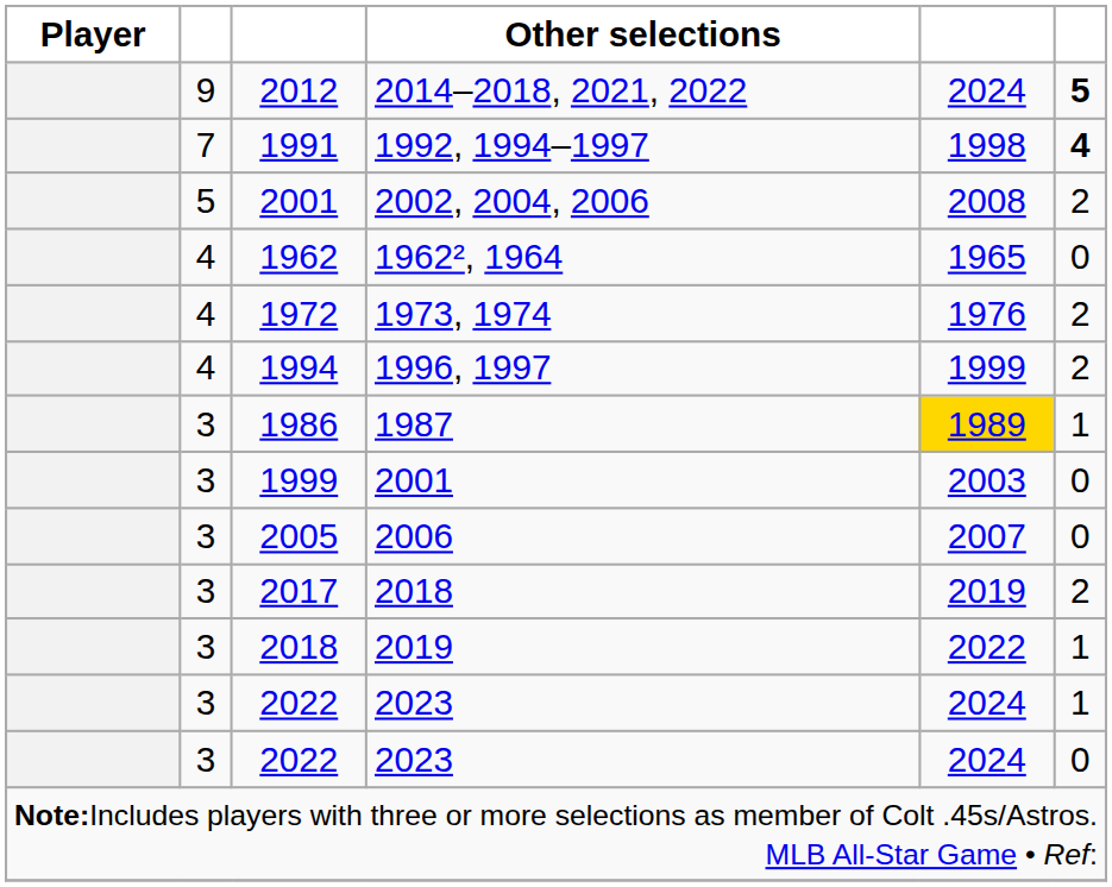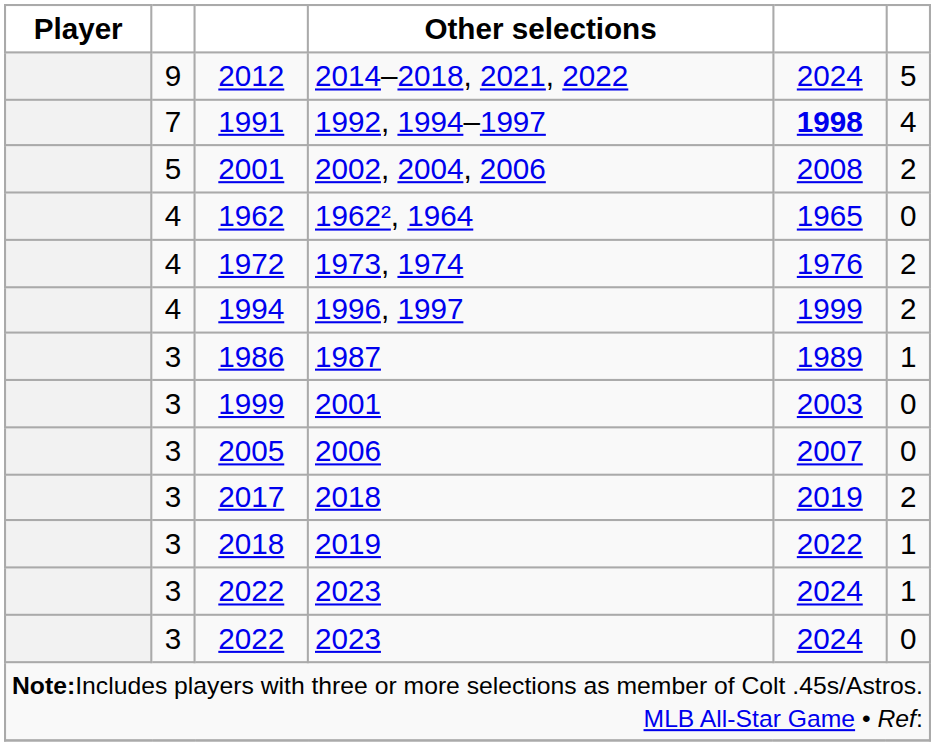2012 | column 6: bold -> normal
1991 | column 5: normal -> bold
1991 | column 6: bold -> normal
1986 | column 5: gold background -> no background
